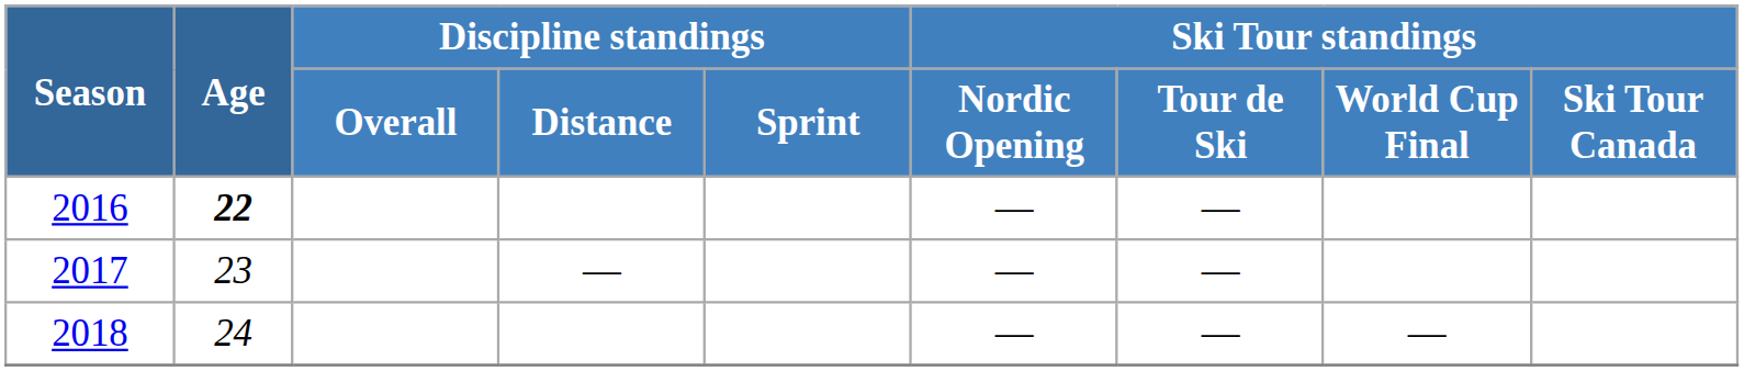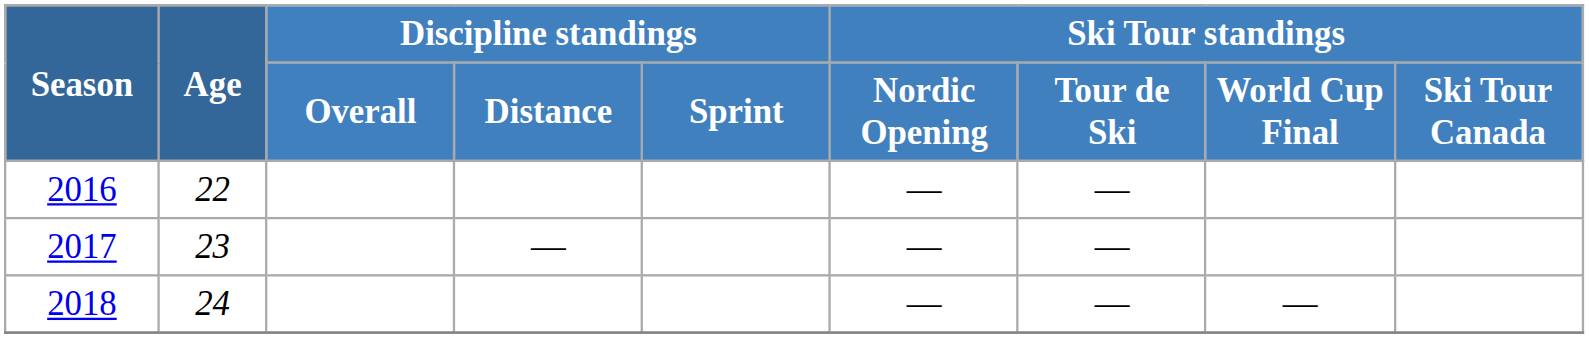2016 | Age: bold -> normal
